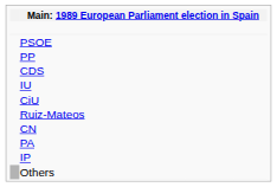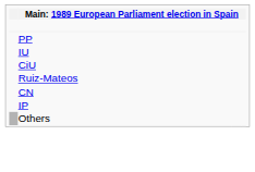- row: PSOE
- row: CDS
- row: PA
